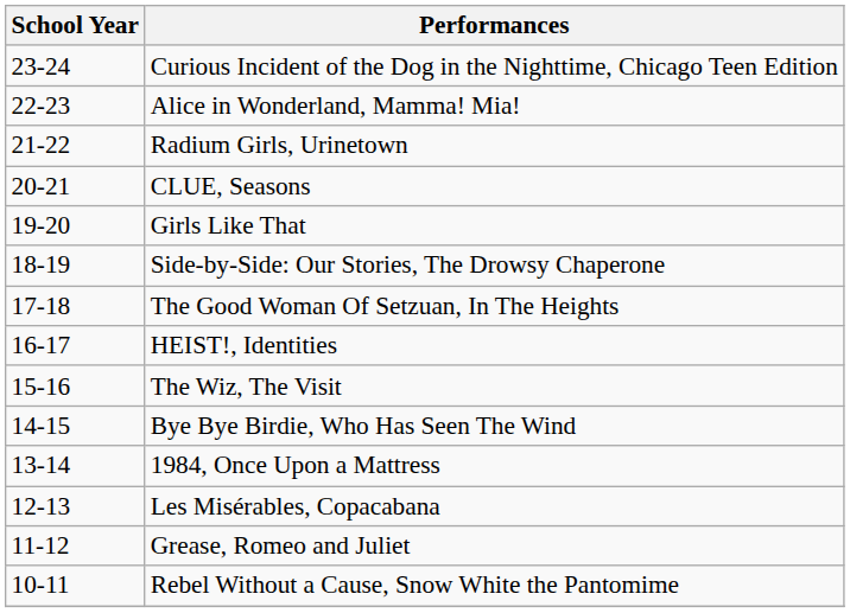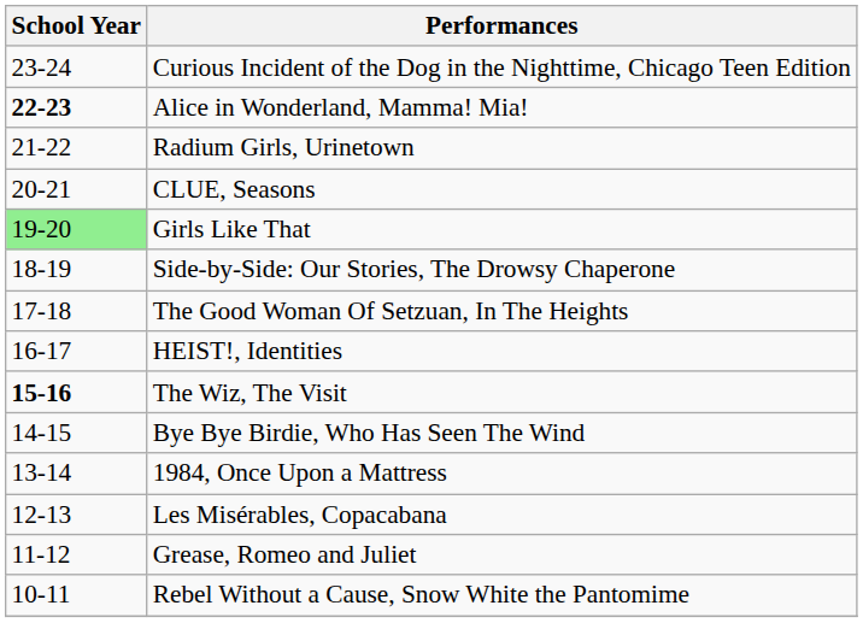Alice in Wonderland, Mamma! Mia! | School Year: normal -> bold
Girls Like That | School Year: no background -> lightgreen background
The Wiz, The Visit | School Year: normal -> bold
